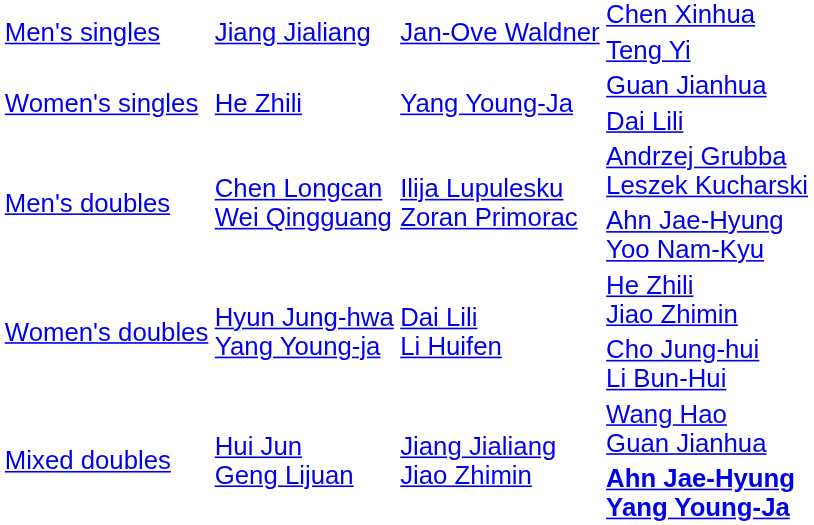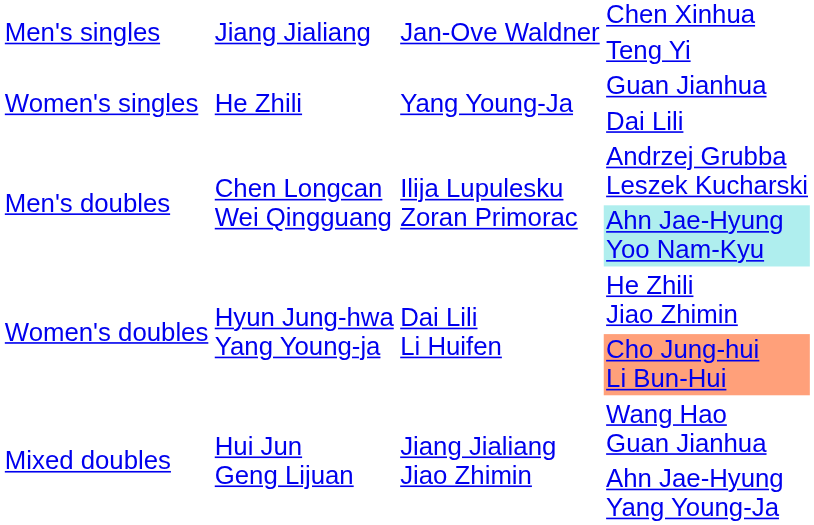Ahn Jae-Hyung Yoo Nam-Kyu | column 4: no background -> paleturquoise background
Cho Jung-hui Li Bun-Hui | column 4: no background -> lightsalmon background
Ahn Jae-Hyung Yang Young-Ja | column 4: bold -> normal
